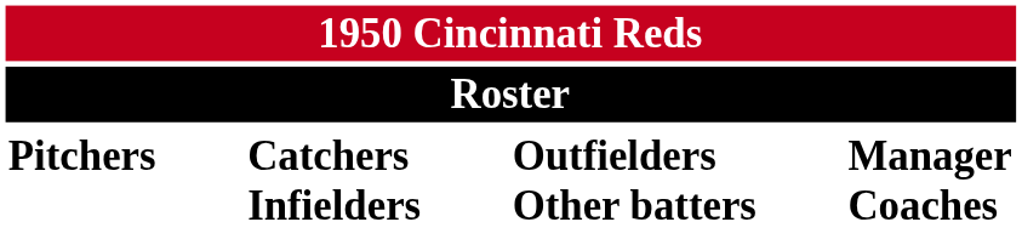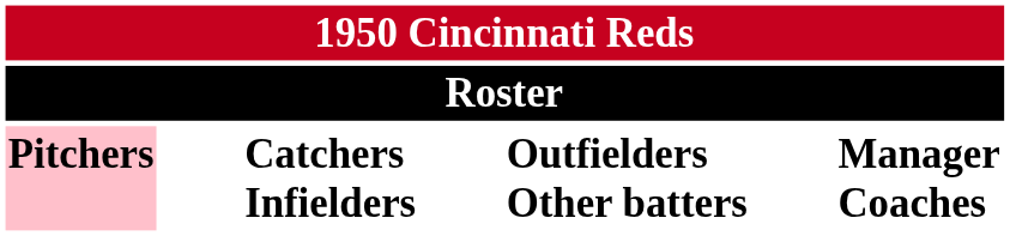Pitchers | column 1: no background -> pink background
